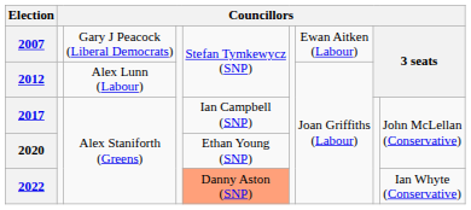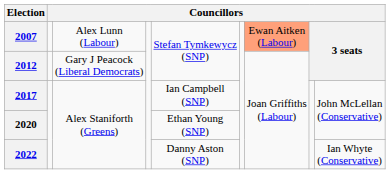2007 | column 3: Gary J Peacock (Liberal Democrats) -> Alex Lunn (Labour)
2007 | column 7: no background -> lightsalmon background
2012 | column 3: Alex Lunn (Labour) -> Gary J Peacock (Liberal Democrats)
2022 | column 5: lightsalmon background -> no background
